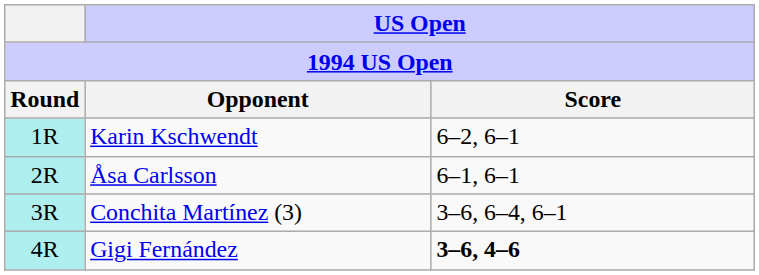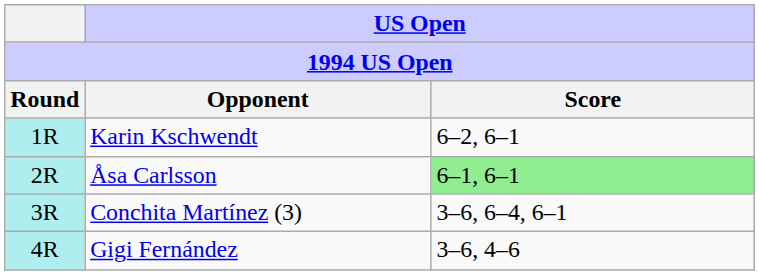Åsa Carlsson | US Open / Score: no background -> lightgreen background
Gigi Fernández | US Open / Score: bold -> normal
